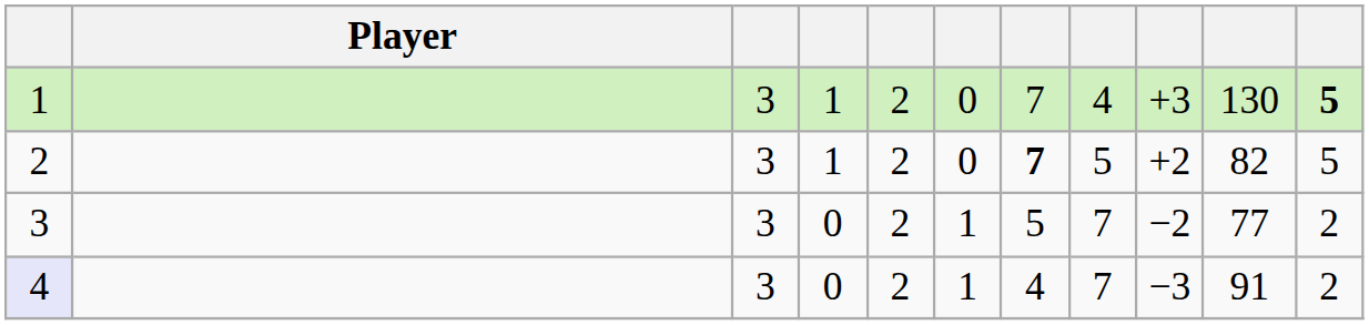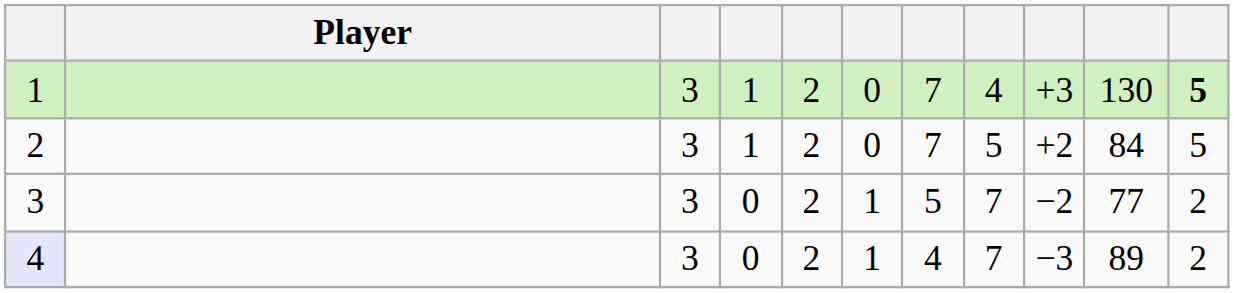row 3 | column 7: bold -> normal
row 3 | column 10: 82 -> 84
row 5 | column 10: 91 -> 89
